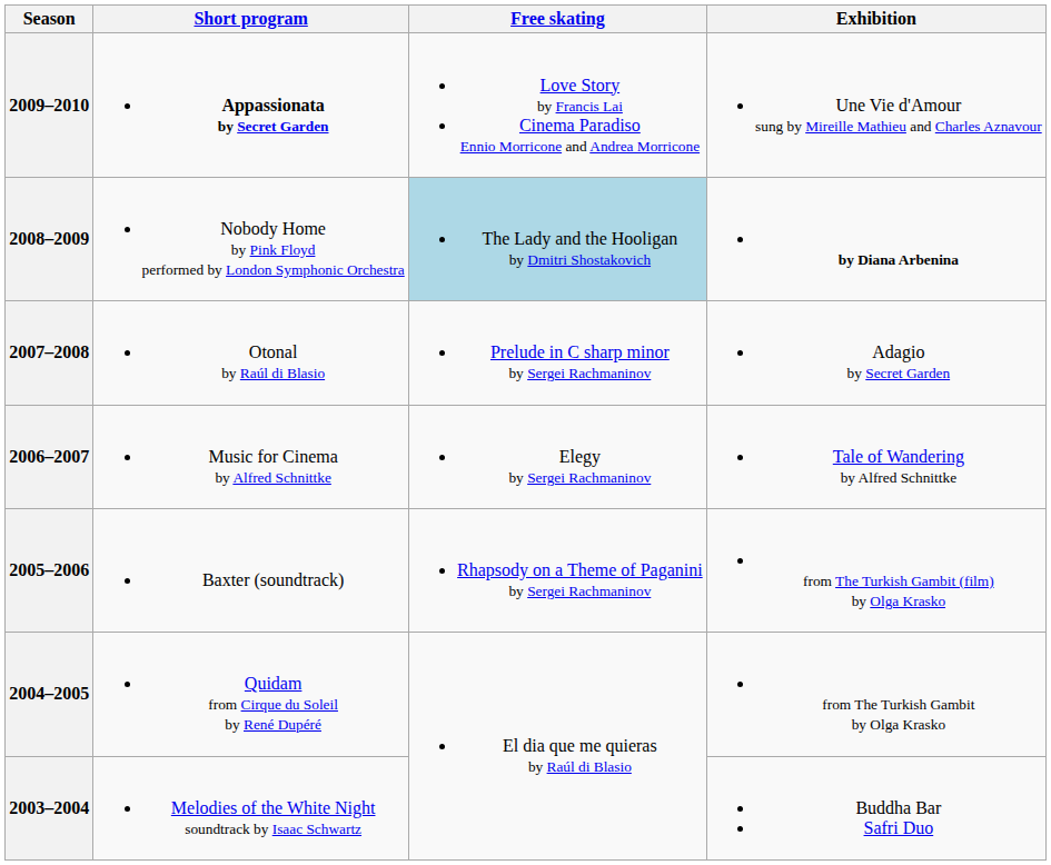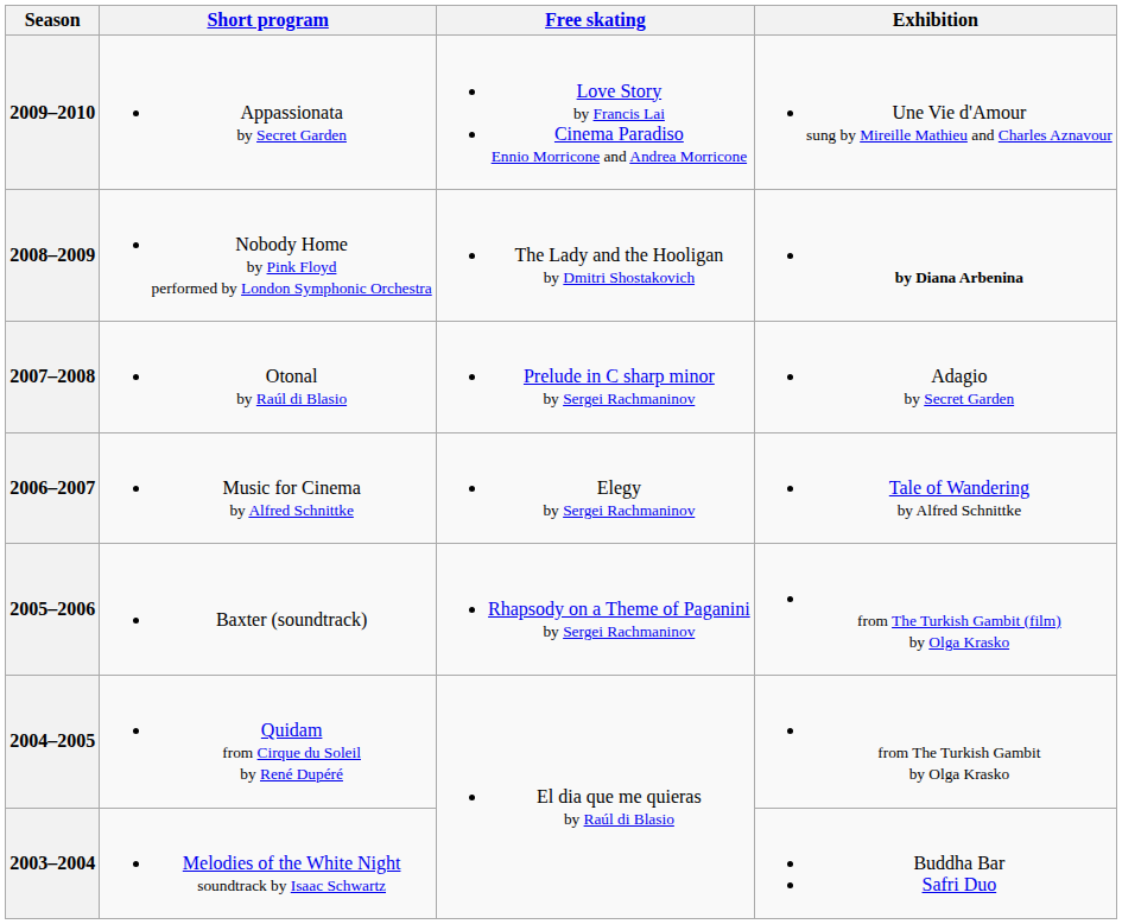2009–2010 | Short program: bold -> normal
2008–2009 | Free skating: lightblue background -> no background
